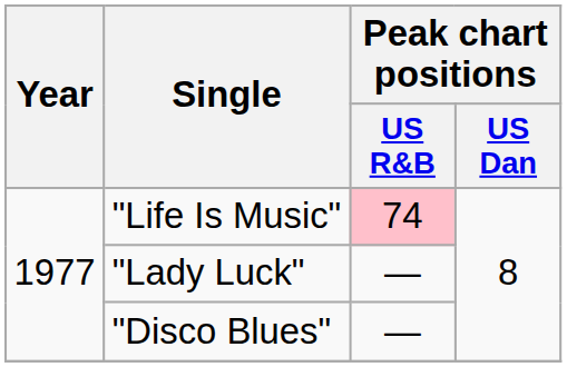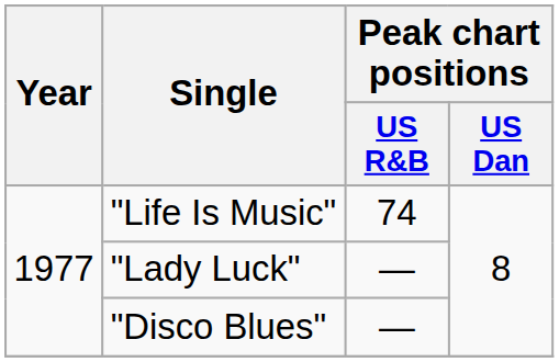"Life Is Music" | Peak chart positions / US R&B: pink background -> no background
